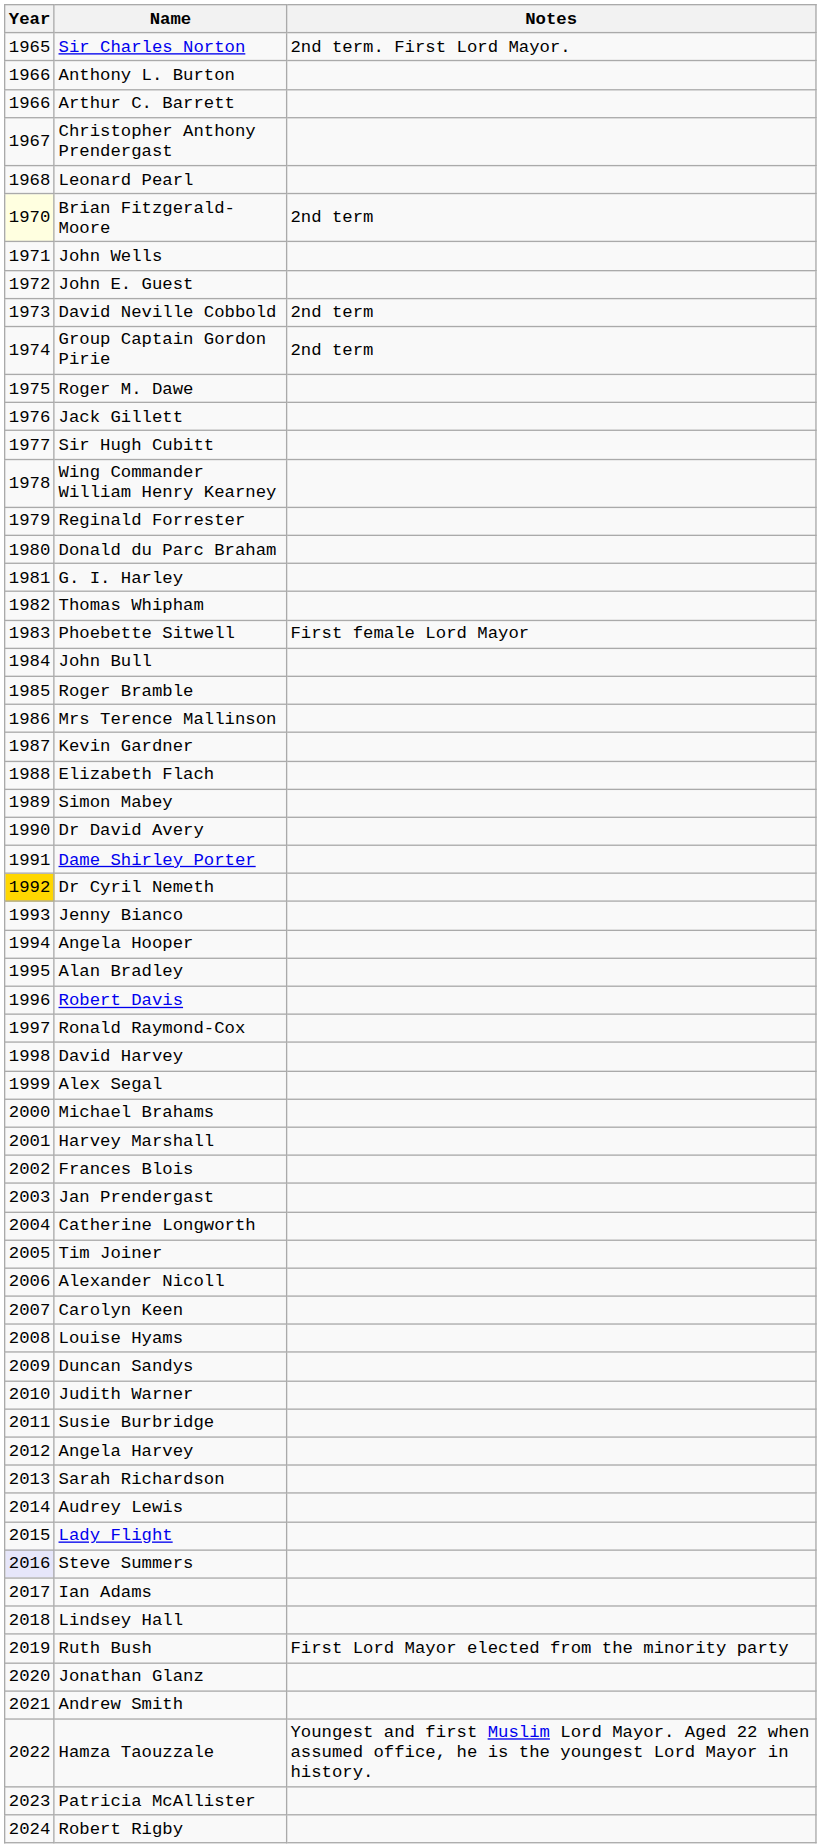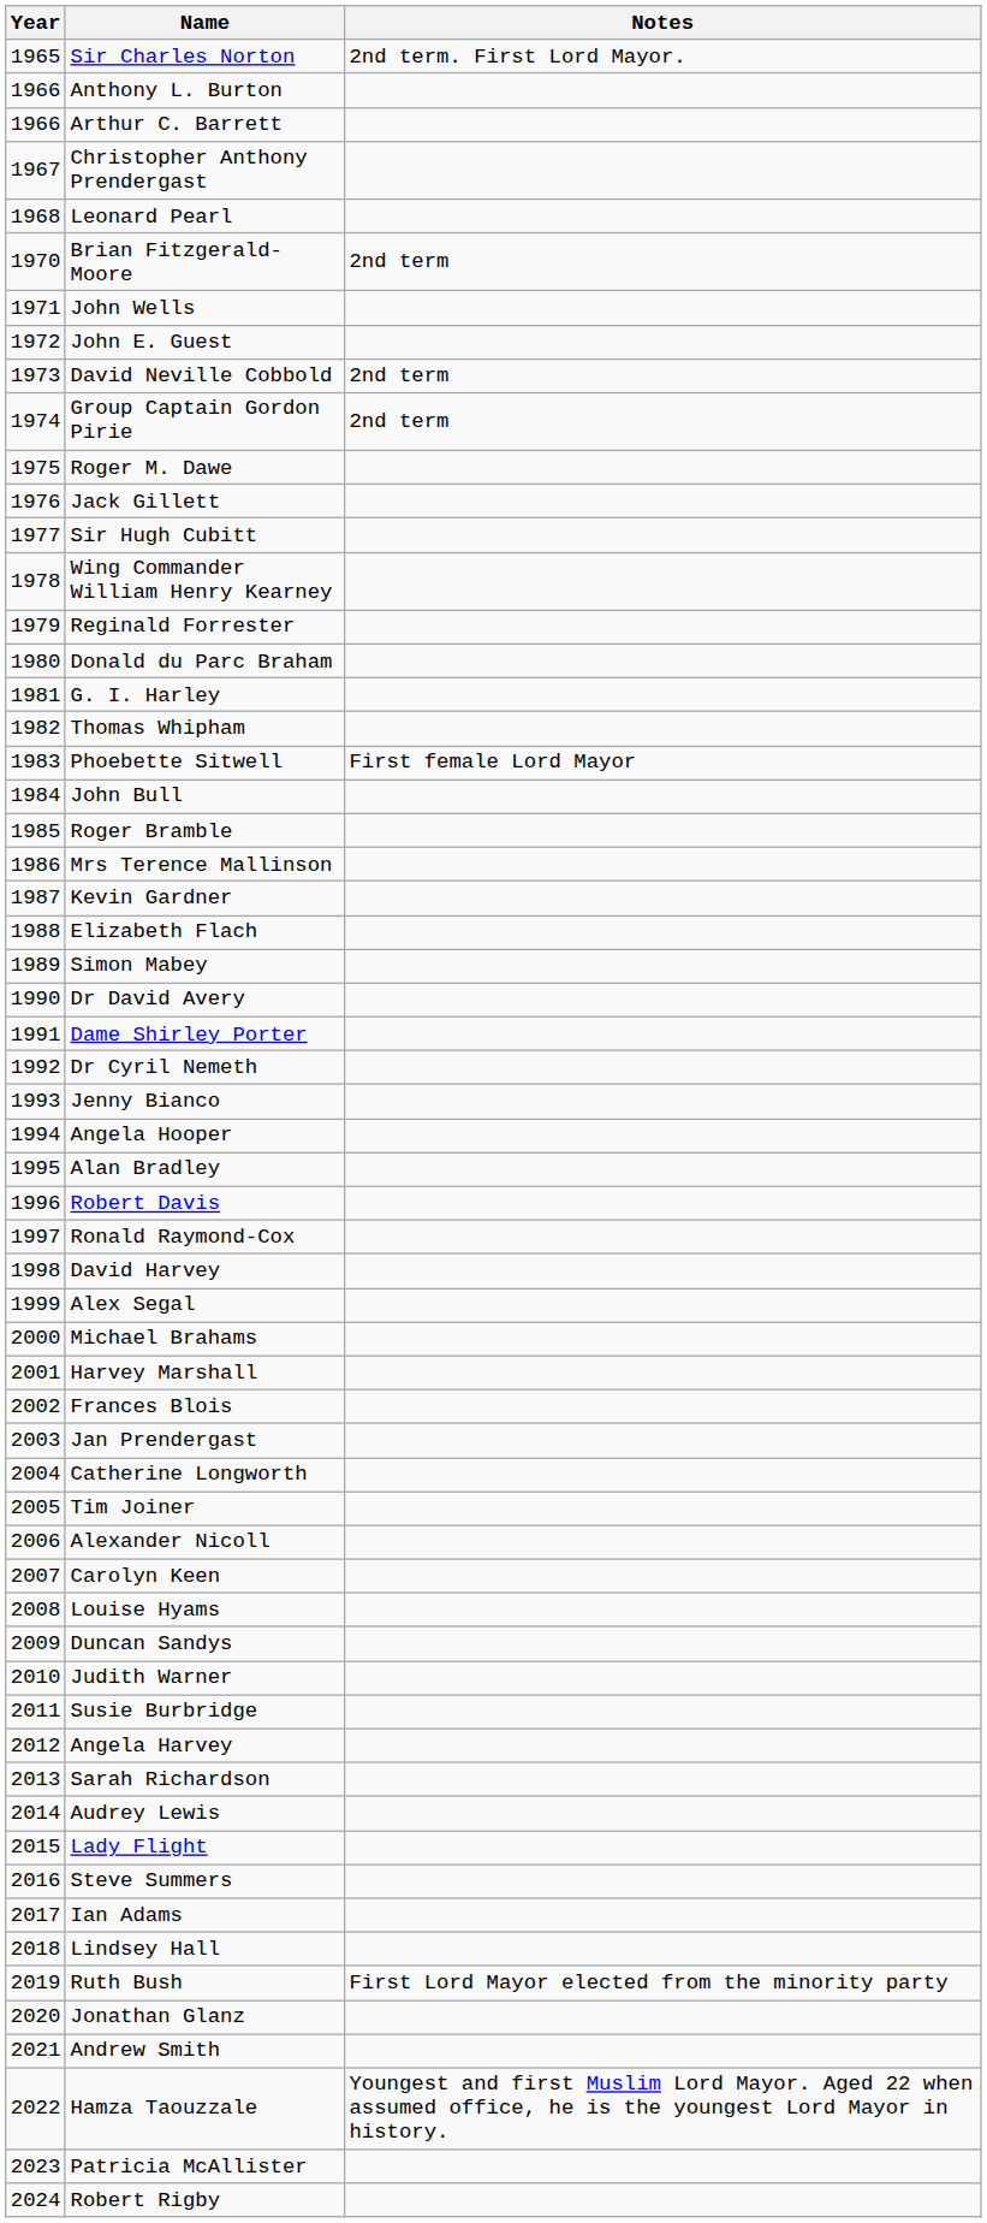Brian Fitzgerald-Moore | Year: lightyellow background -> no background
Dr Cyril Nemeth | Year: gold background -> no background
Steve Summers | Year: lavender background -> no background
